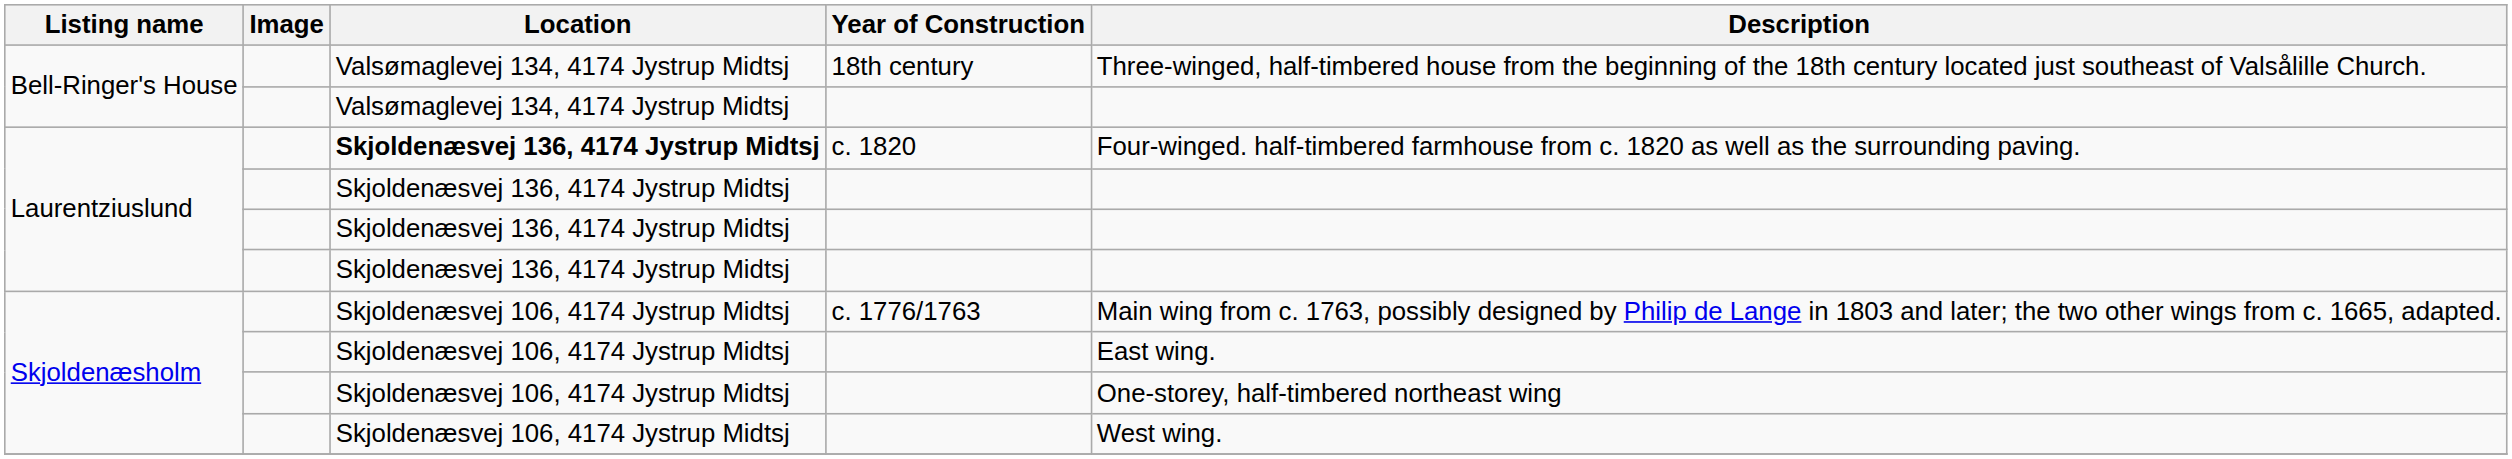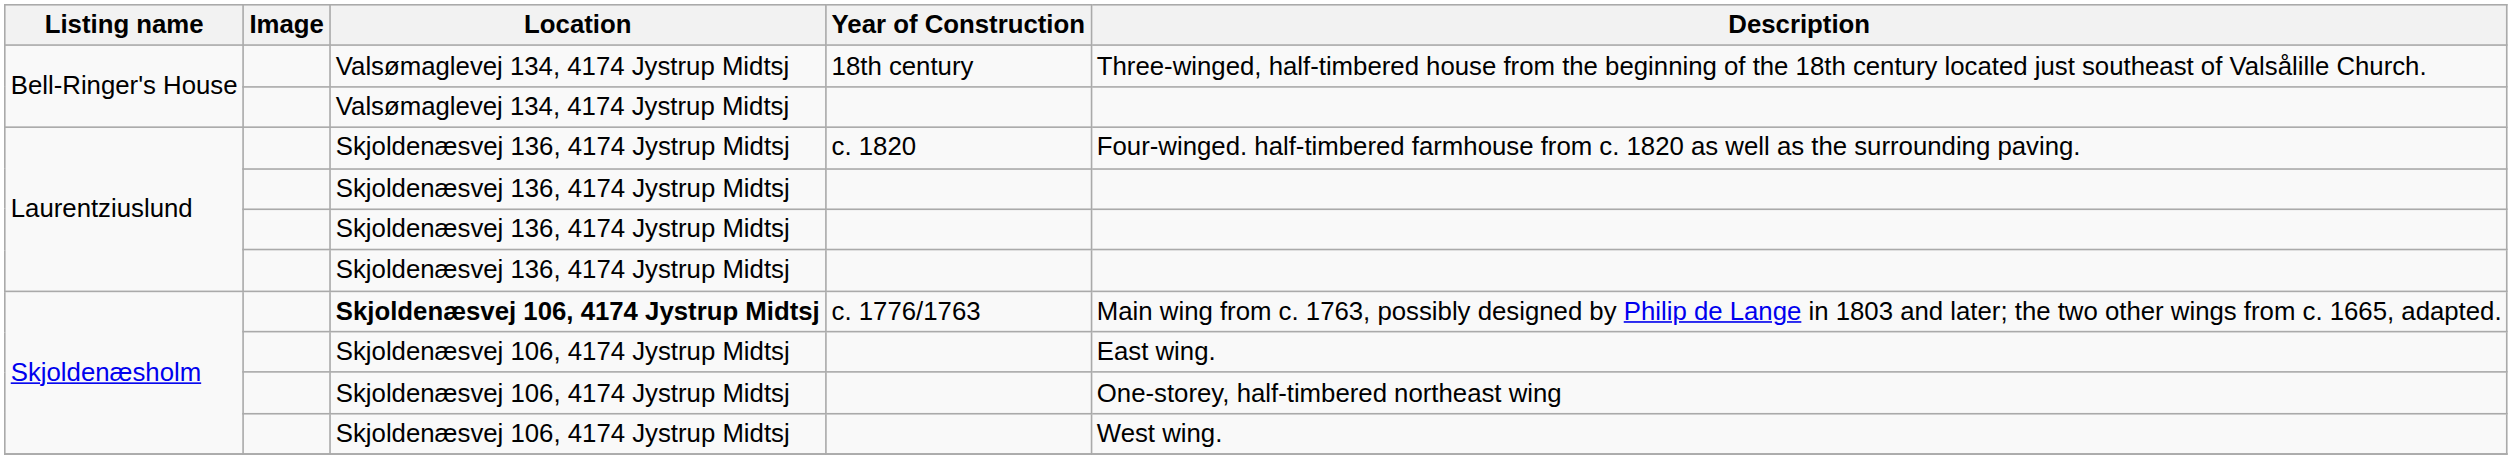c. 1820 | Location: bold -> normal
c. 1776/1763 | Location: normal -> bold
